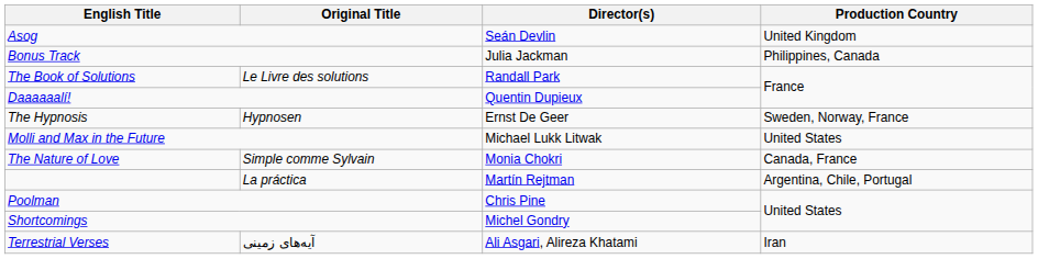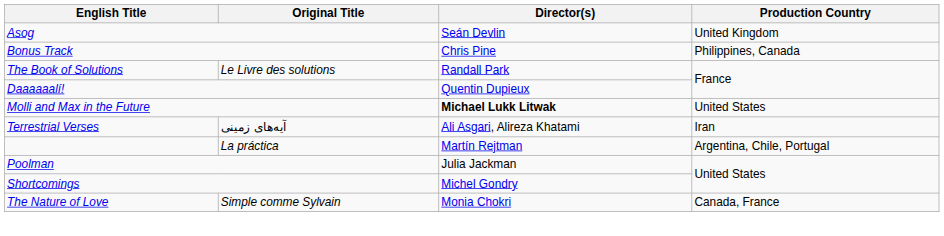Bonus Track | Director(s): Julia Jackman -> Chris Pine
- row: The Hypnosis | Hypnosen | Ernst De Geer | Sweden, Norway, France
Molli and Max in the Future | Director(s): normal -> bold
rows swapped: The Nature of Love <-> Terrestrial Verses
Poolman | Director(s): Chris Pine -> Julia Jackman
